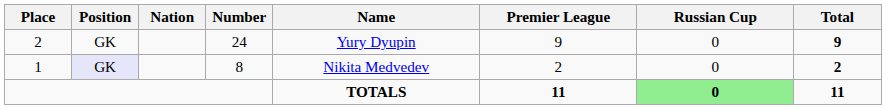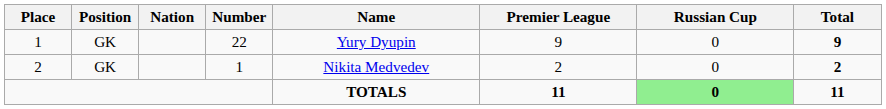row 2 | Place: 2 -> 1
row 2 | Number: 24 -> 22
row 3 | Place: 1 -> 2
row 3 | Position: lavender background -> no background
row 3 | Number: 8 -> 1
